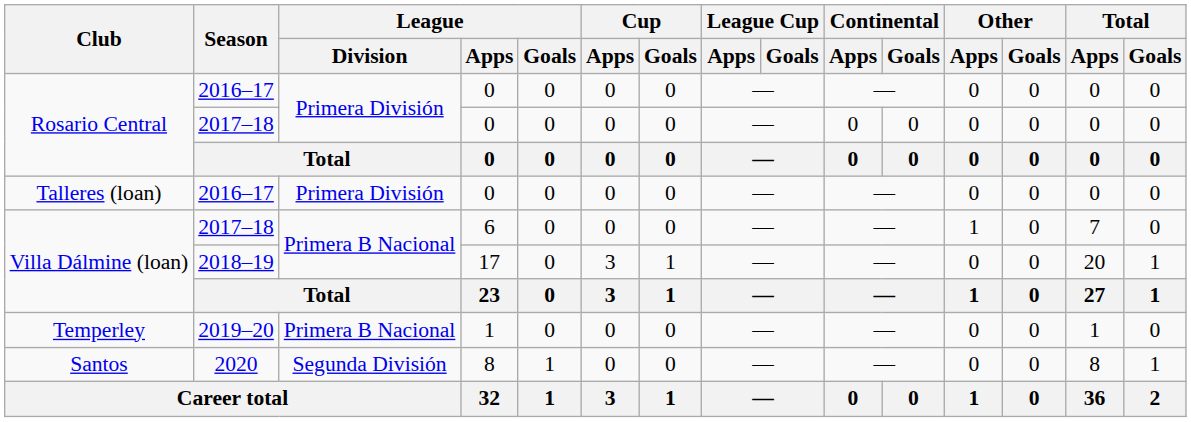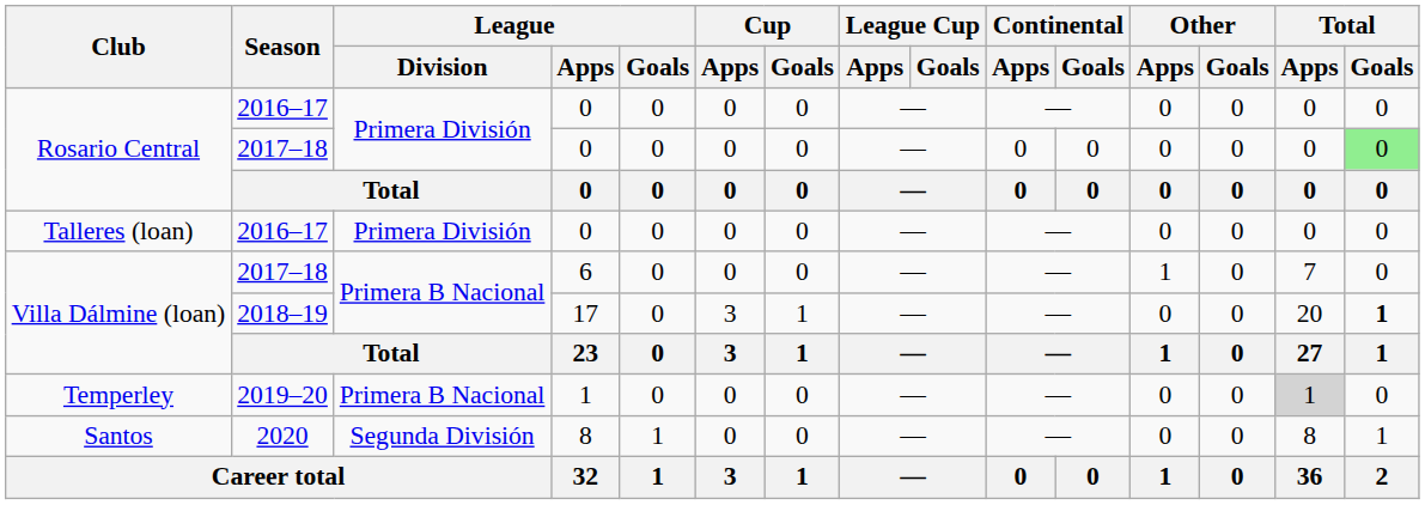Rosario Central / 2017–18 | Total / Goals: no background -> lightgreen background
Villa Dálmine (loan) / 2018–19 | Total / Goals: normal -> bold
Temperley | Total / Apps: no background -> lightgrey background
